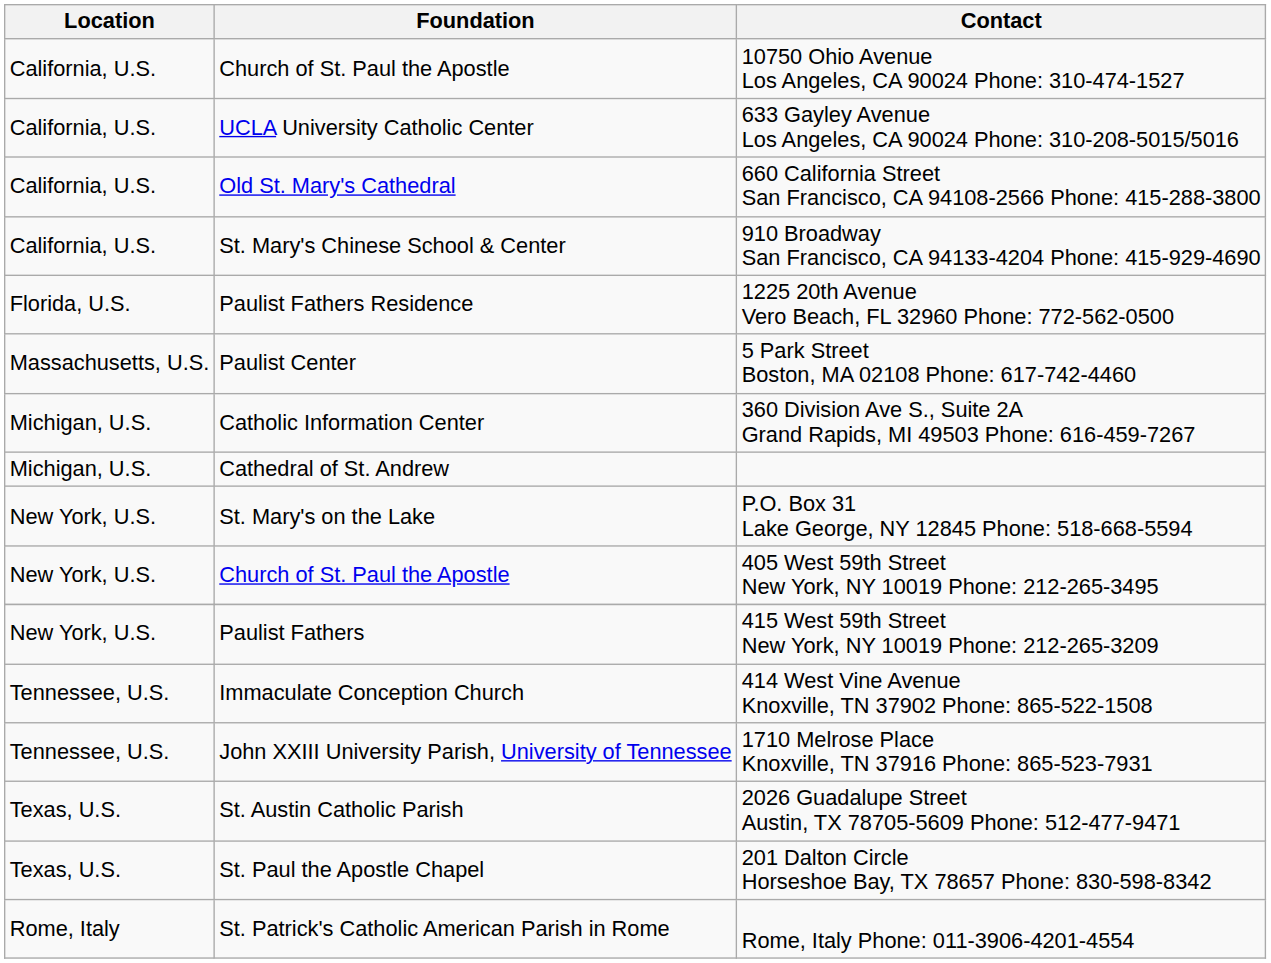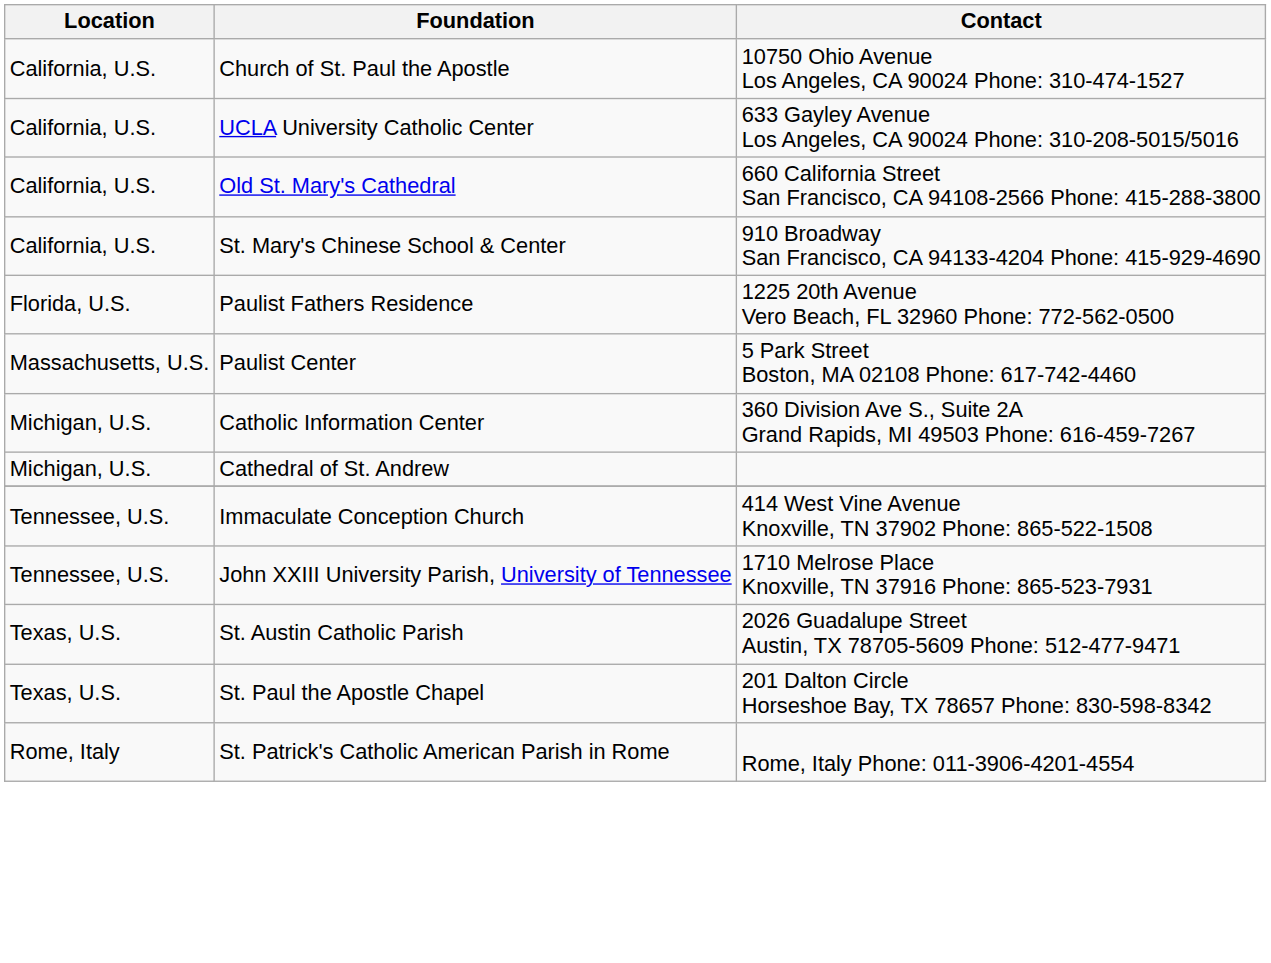- row: New York, U.S. | St. Mary's on the Lake | P.O. Box 31 Lake George, NY 12845 Phone: 518-668-5594
- row: New York, U.S. | Church of St. Paul the Apostle | 405 West 59th Street New York, NY 10019 Phone: 212-265-3495
- row: New York, U.S. | Paulist Fathers | 415 West 59th Street New York, NY 10019 Phone: 212-265-3209
